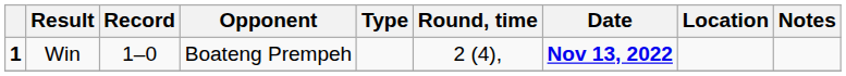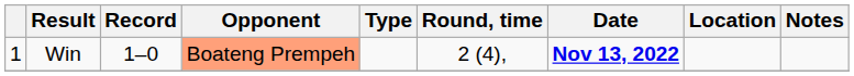Win | column 1: bold -> normal
Win | Opponent: no background -> lightsalmon background
